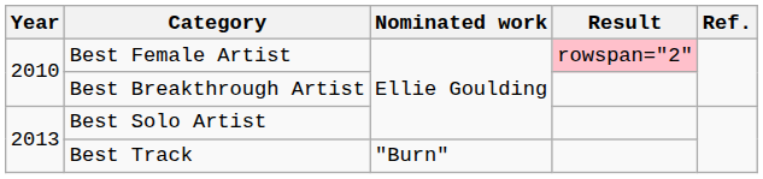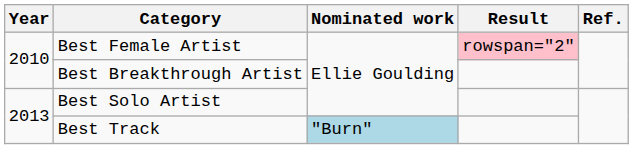Best Track | Nominated work: no background -> lightblue background
